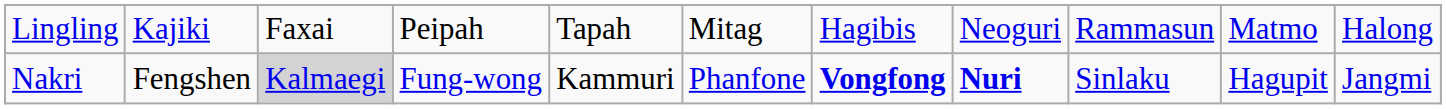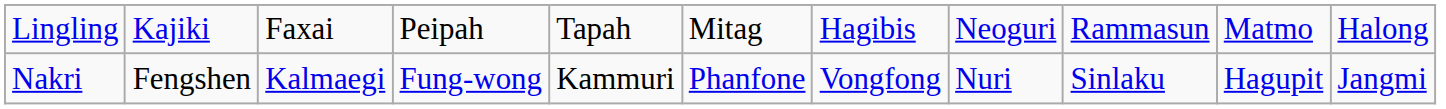Nakri | column 3: lightgrey background -> no background
Nakri | column 7: bold -> normal
Nakri | column 8: bold -> normal
